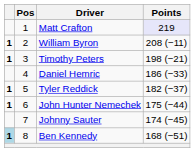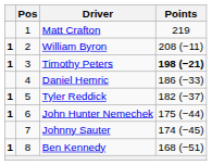Matt Crafton | Points: lavender background -> no background
Timothy Peters | Points: normal -> bold
Ben Kennedy | column 1: lightblue background -> no background
